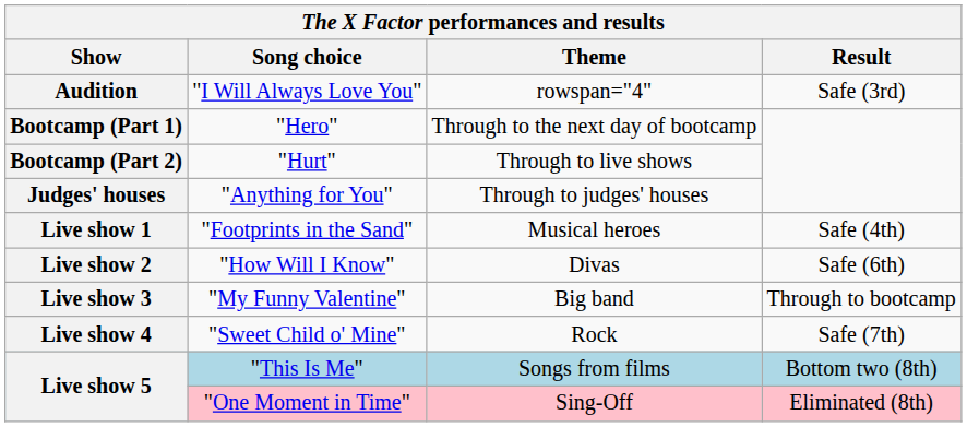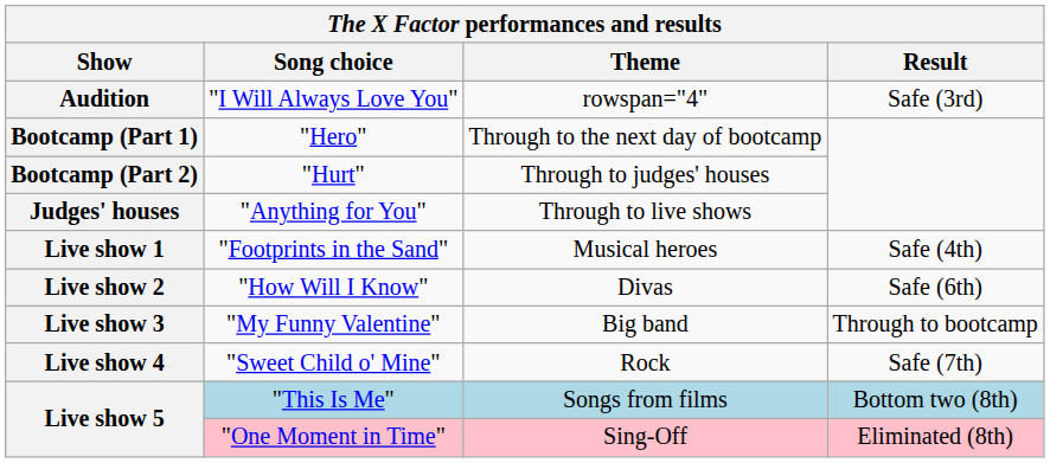Bootcamp (Part 2) | Theme: Through to live shows -> Through to judges' houses
Judges' houses | Theme: Through to judges' houses -> Through to live shows
